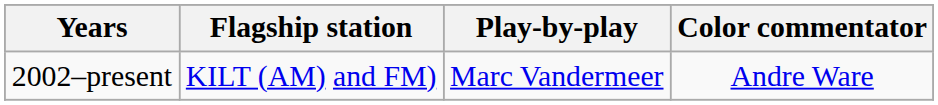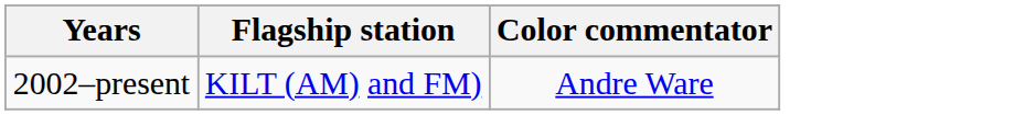- column: Play-by-play | Marc Vandermeer
